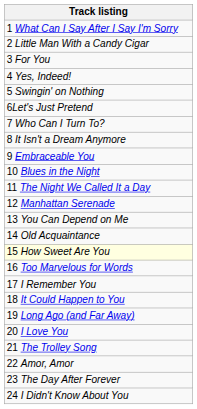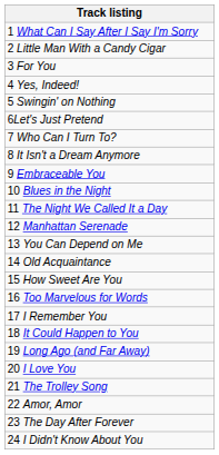row 16 | column 1: lightyellow background -> no background
